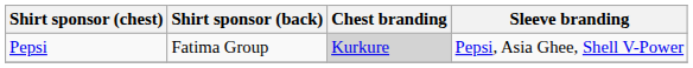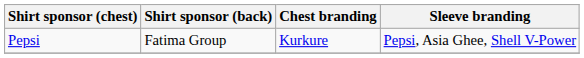Pepsi | Chest branding: lightgrey background -> no background
